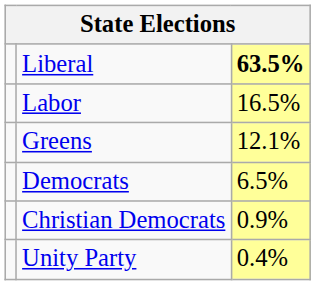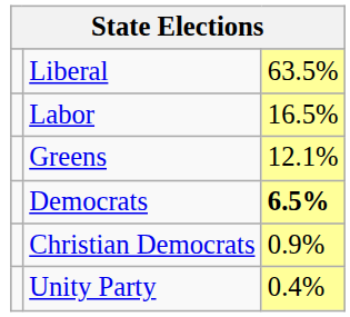Liberal | column 3: bold -> normal
Democrats | column 3: normal -> bold
